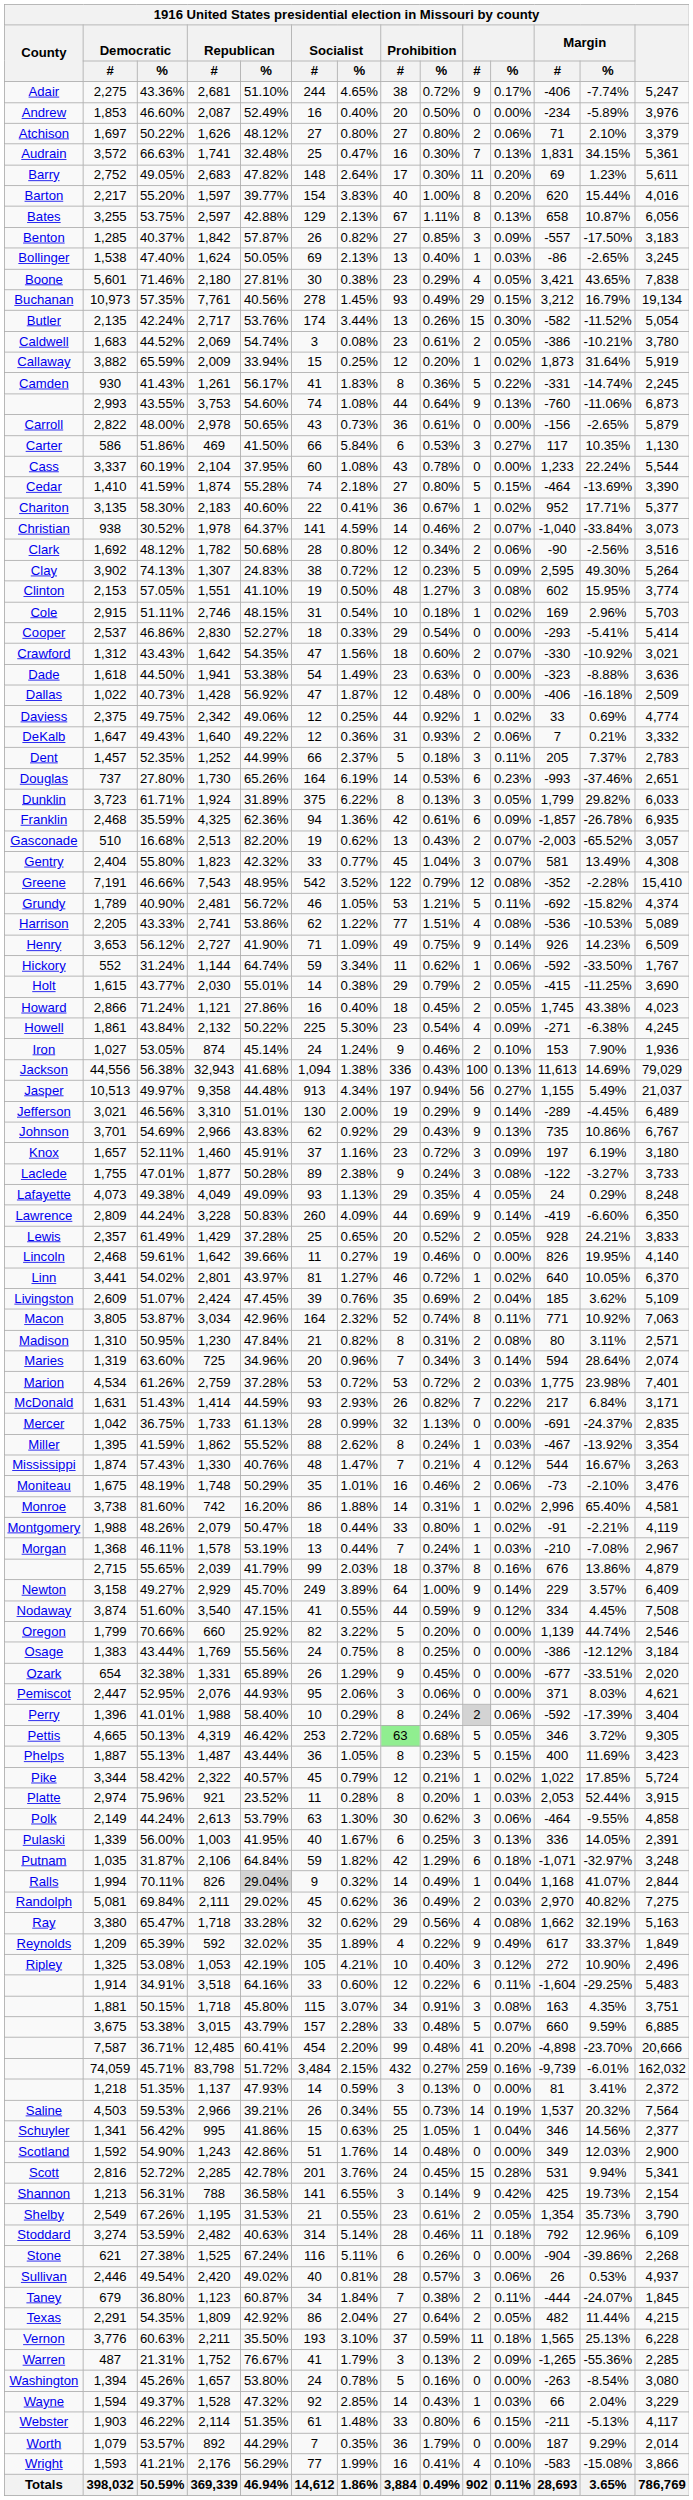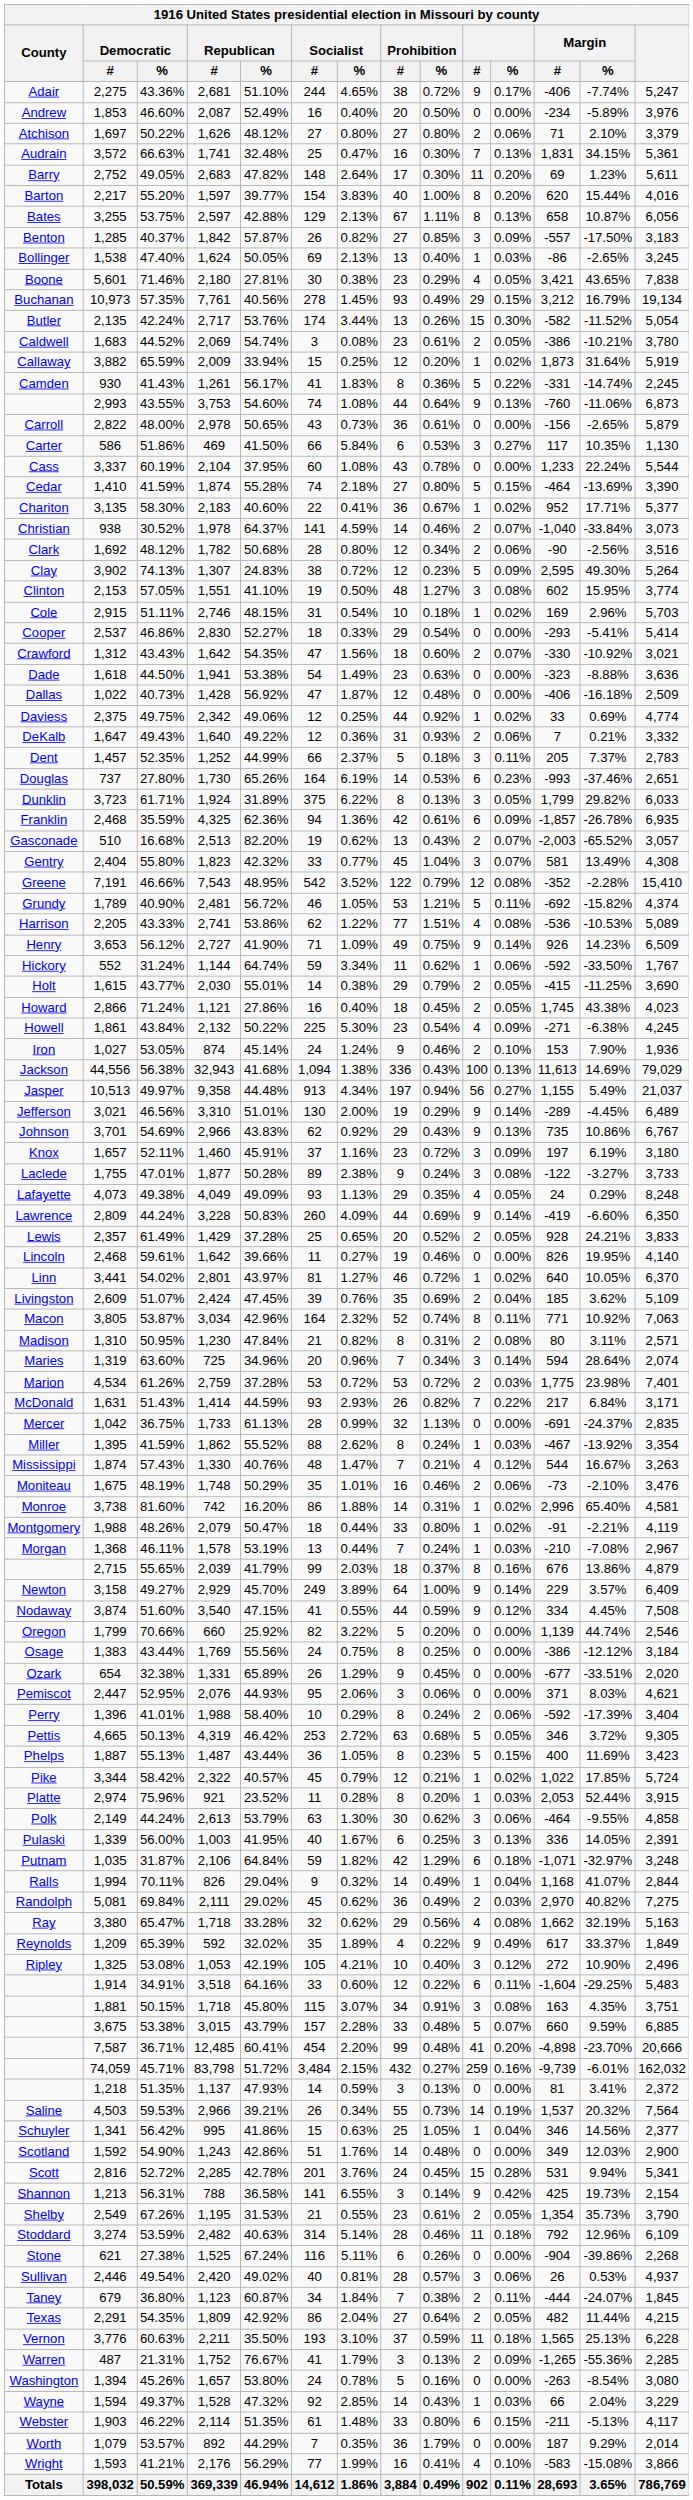Perry | #: lightgrey background -> no background
Pettis | Prohibition / #: lightgreen background -> no background
Ralls | Republican / %: lightgrey background -> no background
